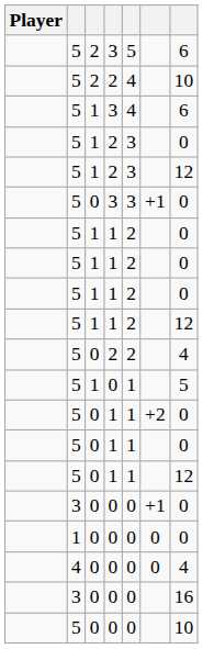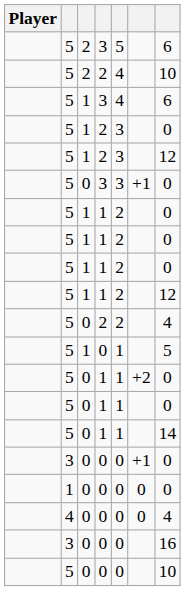row 16 | column 7: 12 -> 14
